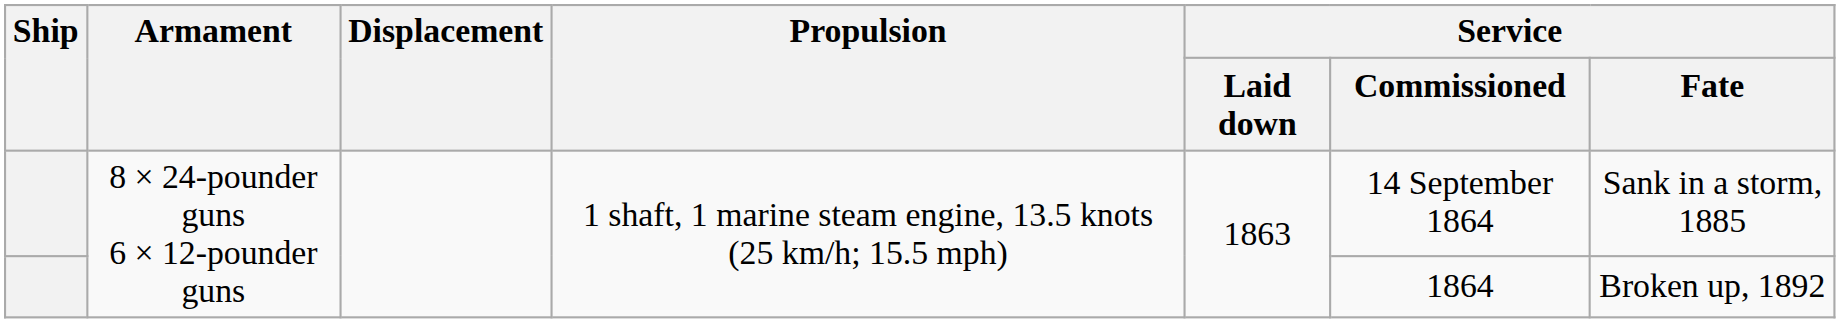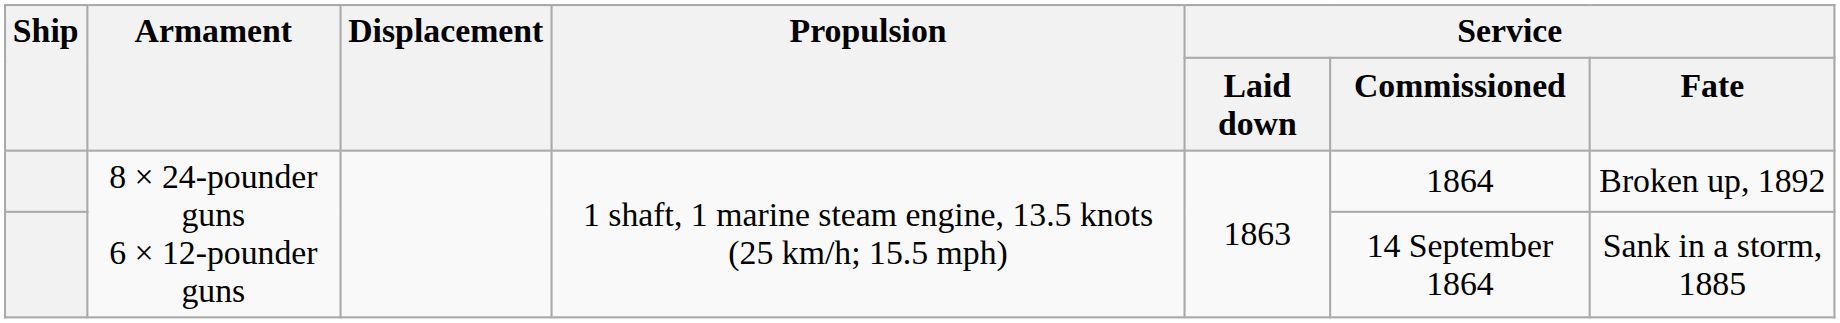row 3 | Service / Commissioned: 14 September 1864 -> 1864
row 3 | Service / Fate: Sank in a storm, 1885 -> Broken up, 1892
row 4 | Service / Commissioned: 1864 -> 14 September 1864
row 4 | Service / Fate: Broken up, 1892 -> Sank in a storm, 1885
